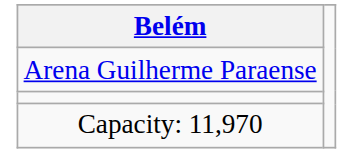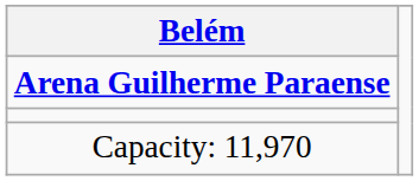Arena Guilherme Paraense | Belém: normal -> bold
